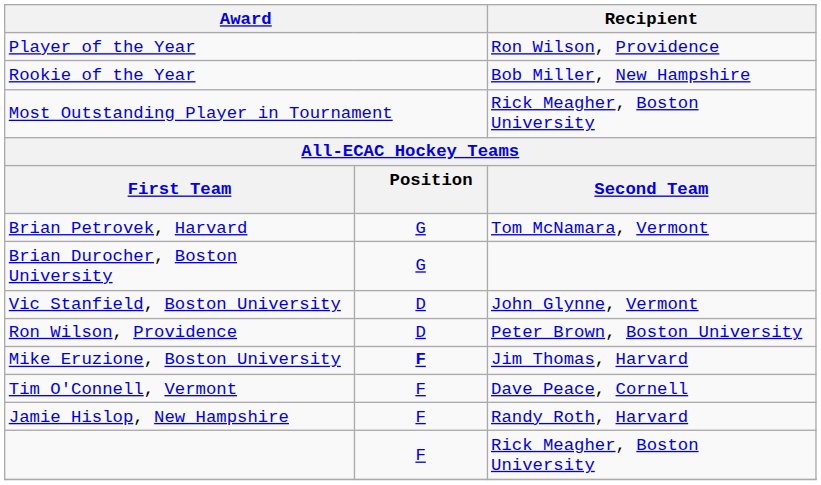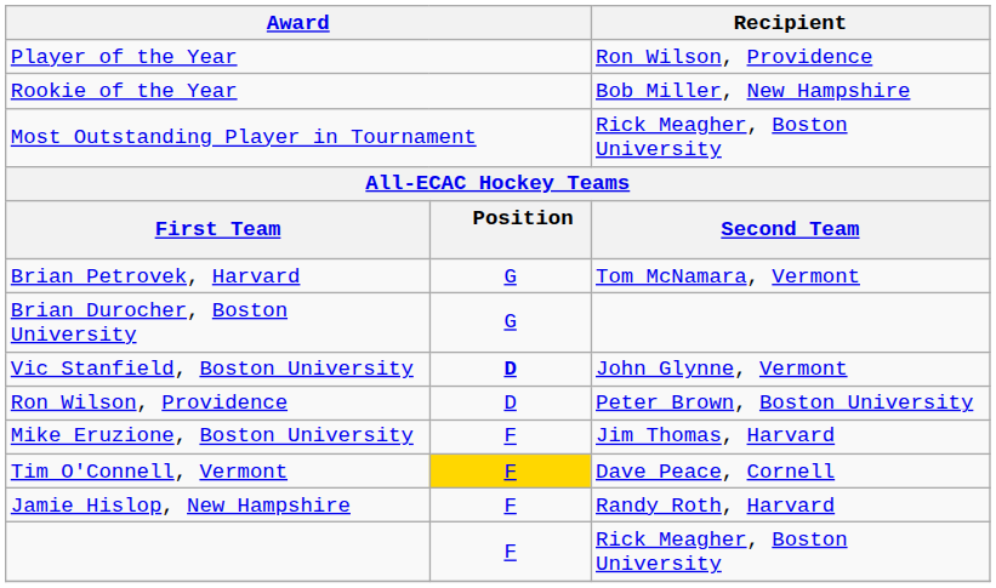Vic Stanfield, Boston University | column 2: normal -> bold
Mike Eruzione, Boston University | column 2: bold -> normal
Tim O'Connell, Vermont | column 2: no background -> gold background
